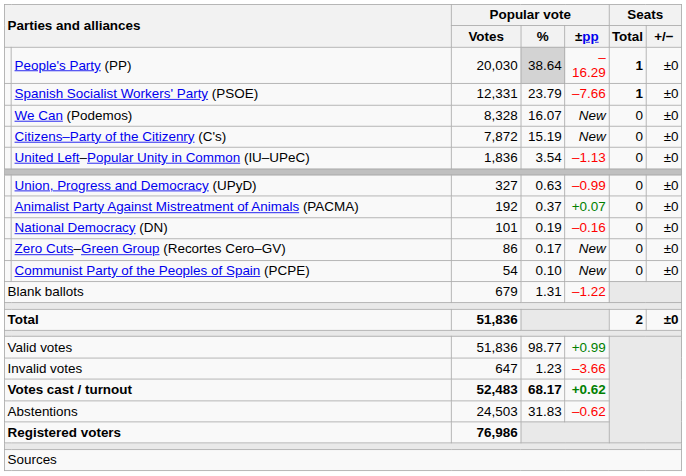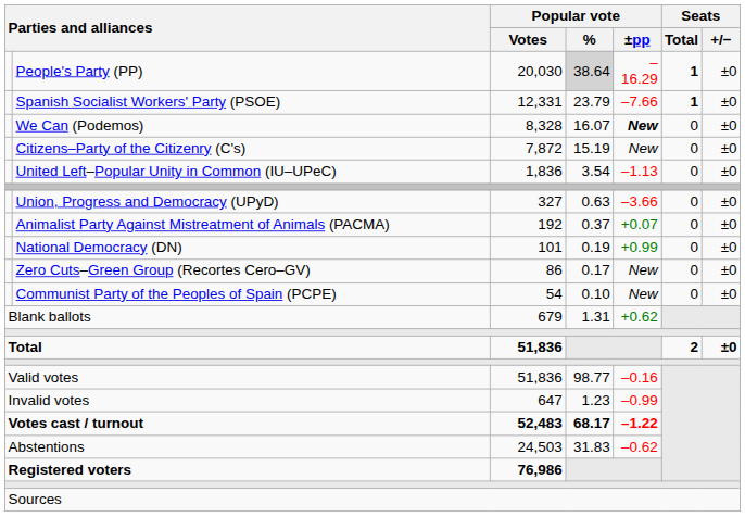We Can (Podemos) | Popular vote / ±pp: normal -> bold
Union, Progress and Democracy (UPyD) | Popular vote / ±pp: –0.99 -> –3.66
National Democracy (DN) | Popular vote / ±pp: –0.16 -> +0.99
Blank ballots | Popular vote / ±pp: –1.22 -> +0.62
Valid votes | Popular vote / ±pp: +0.99 -> –0.16
Invalid votes | Popular vote / ±pp: –3.66 -> –0.99
Votes cast / turnout | Popular vote / ±pp: +0.62 -> –1.22
